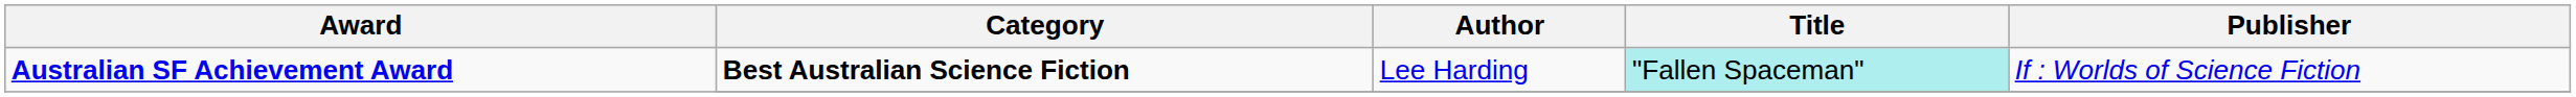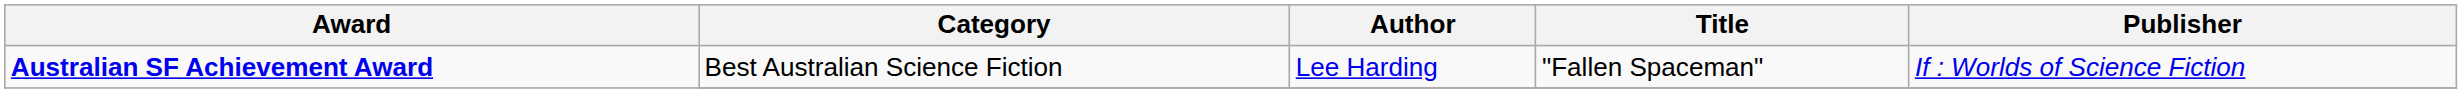row 2 | Category: bold -> normal
row 2 | Title: paleturquoise background -> no background
